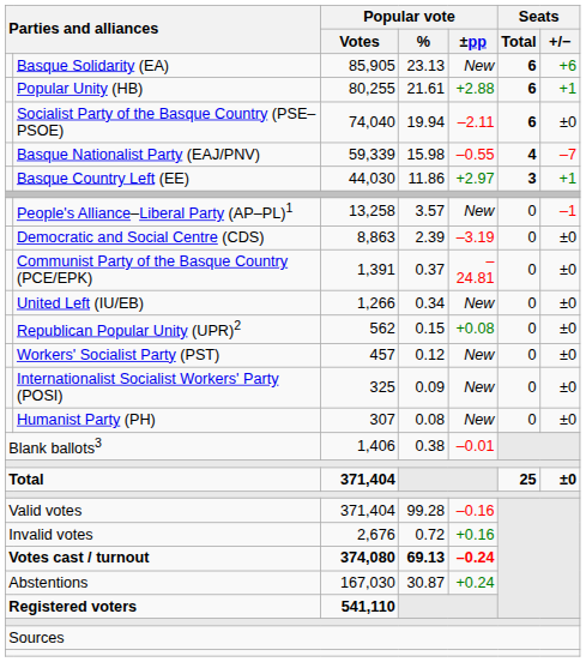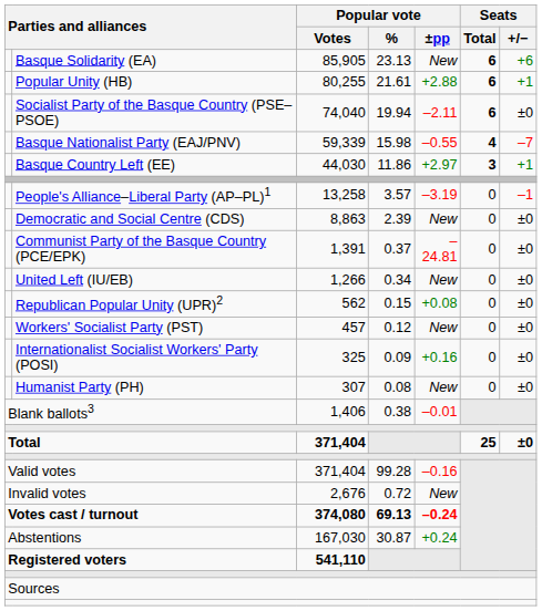People's Alliance–Liberal Party (AP–PL)1 | Popular vote / ±pp: New -> –3.19
Democratic and Social Centre (CDS) | Popular vote / ±pp: –3.19 -> New
Internationalist Socialist Workers' Party (POSI) | Popular vote / ±pp: New -> +0.16
Invalid votes | Popular vote / ±pp: +0.16 -> New
